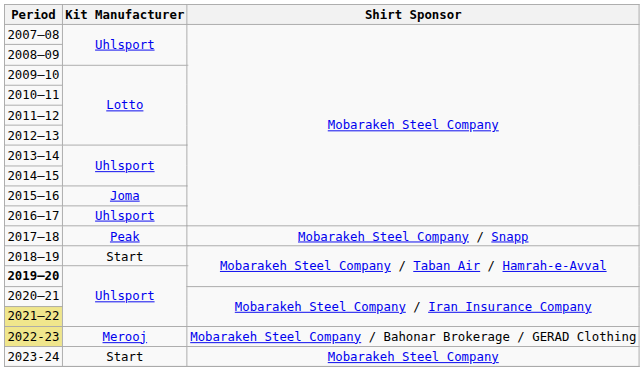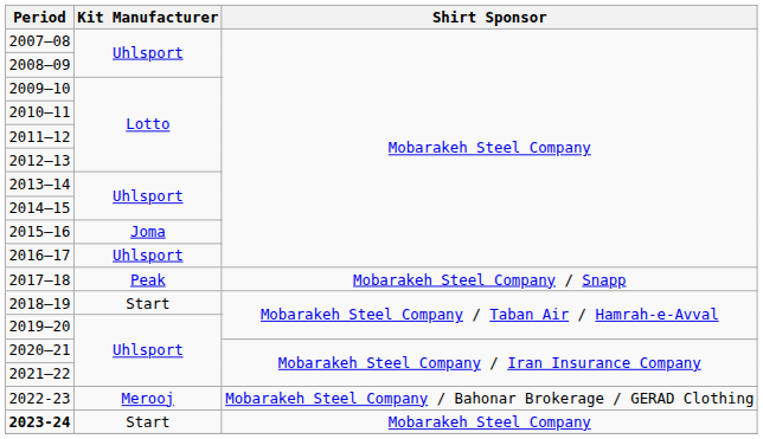2019–20 | Period: bold -> normal
2021–22 | Period: khaki background -> no background
2022-23 | Period: khaki background -> no background
2023-24 | Period: normal -> bold
